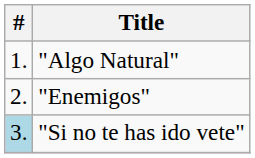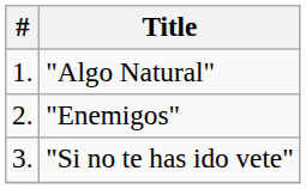"Si no te has ido vete" | #: lightblue background -> no background
